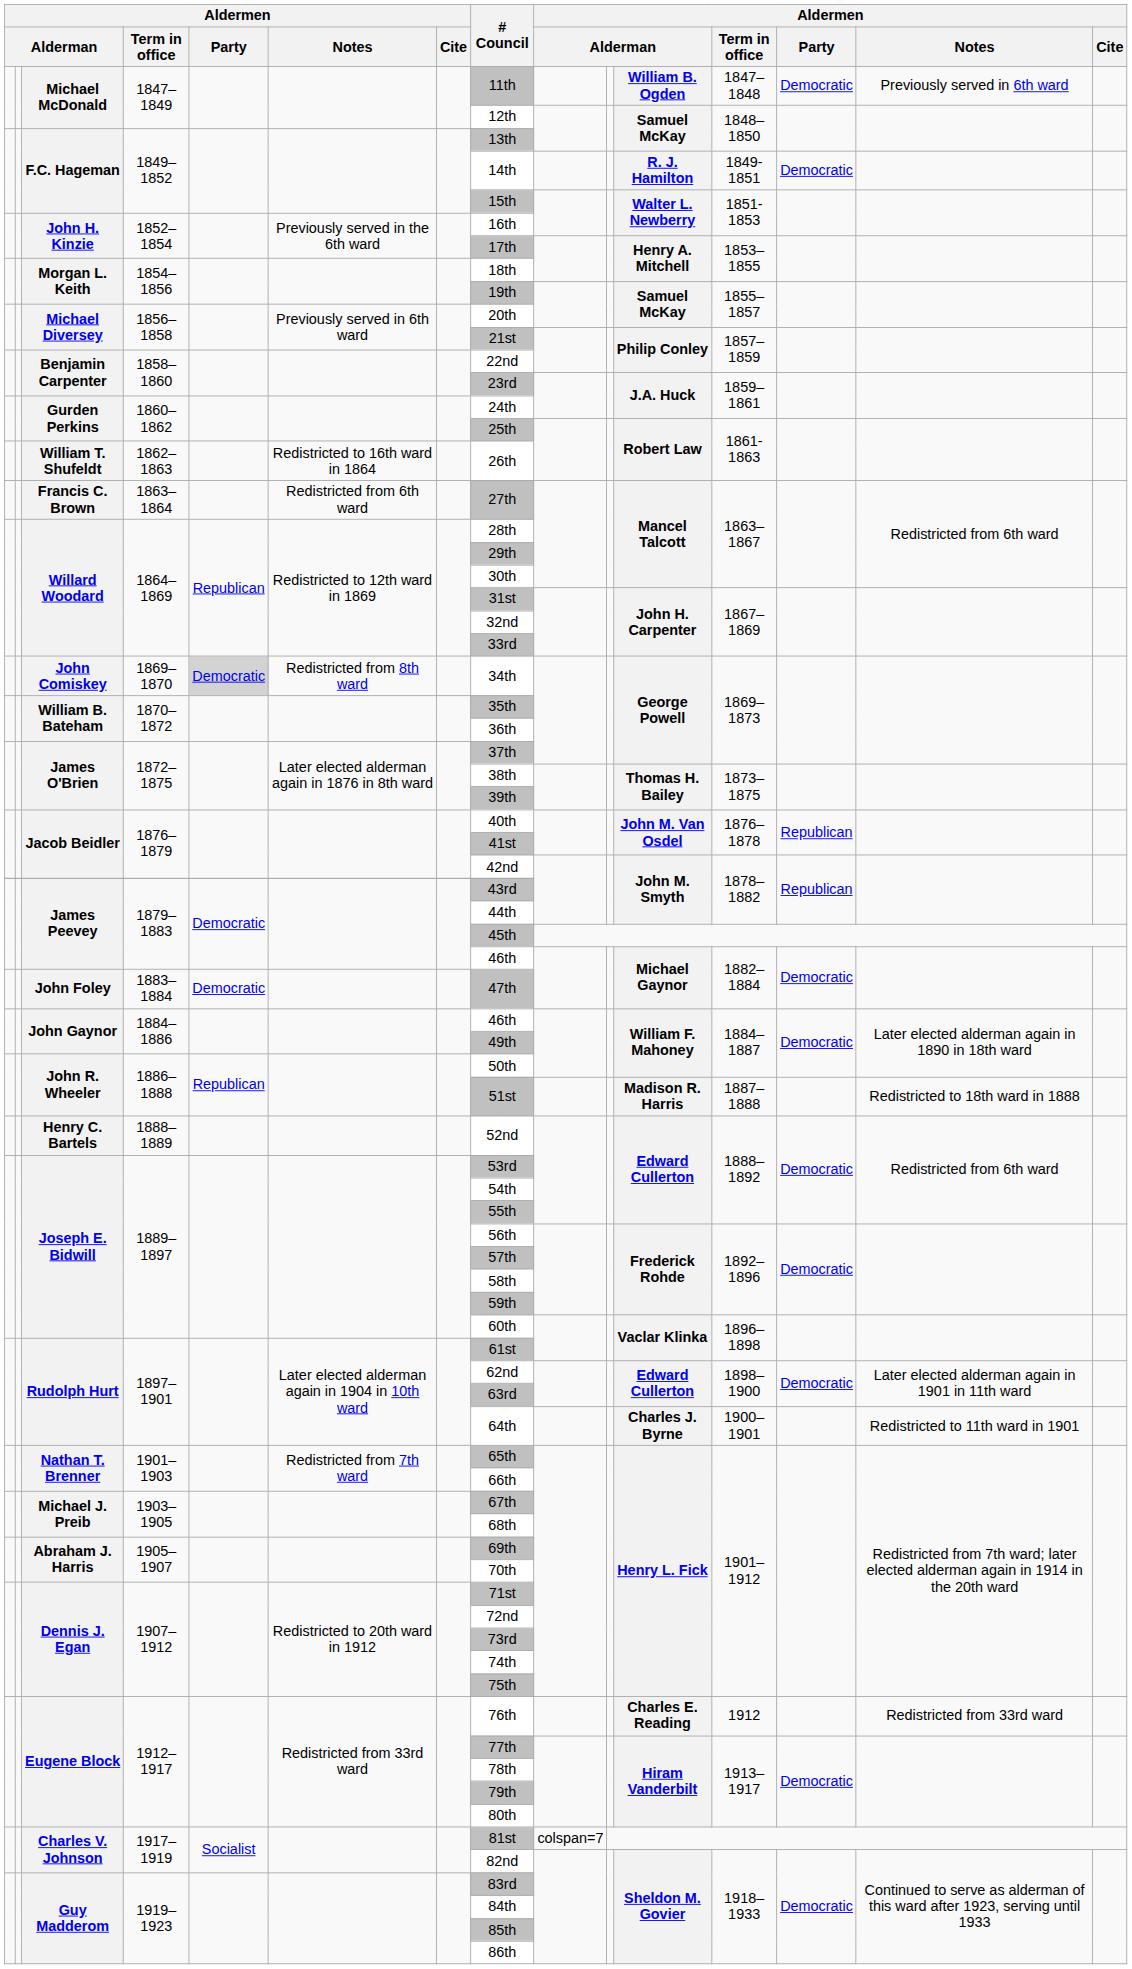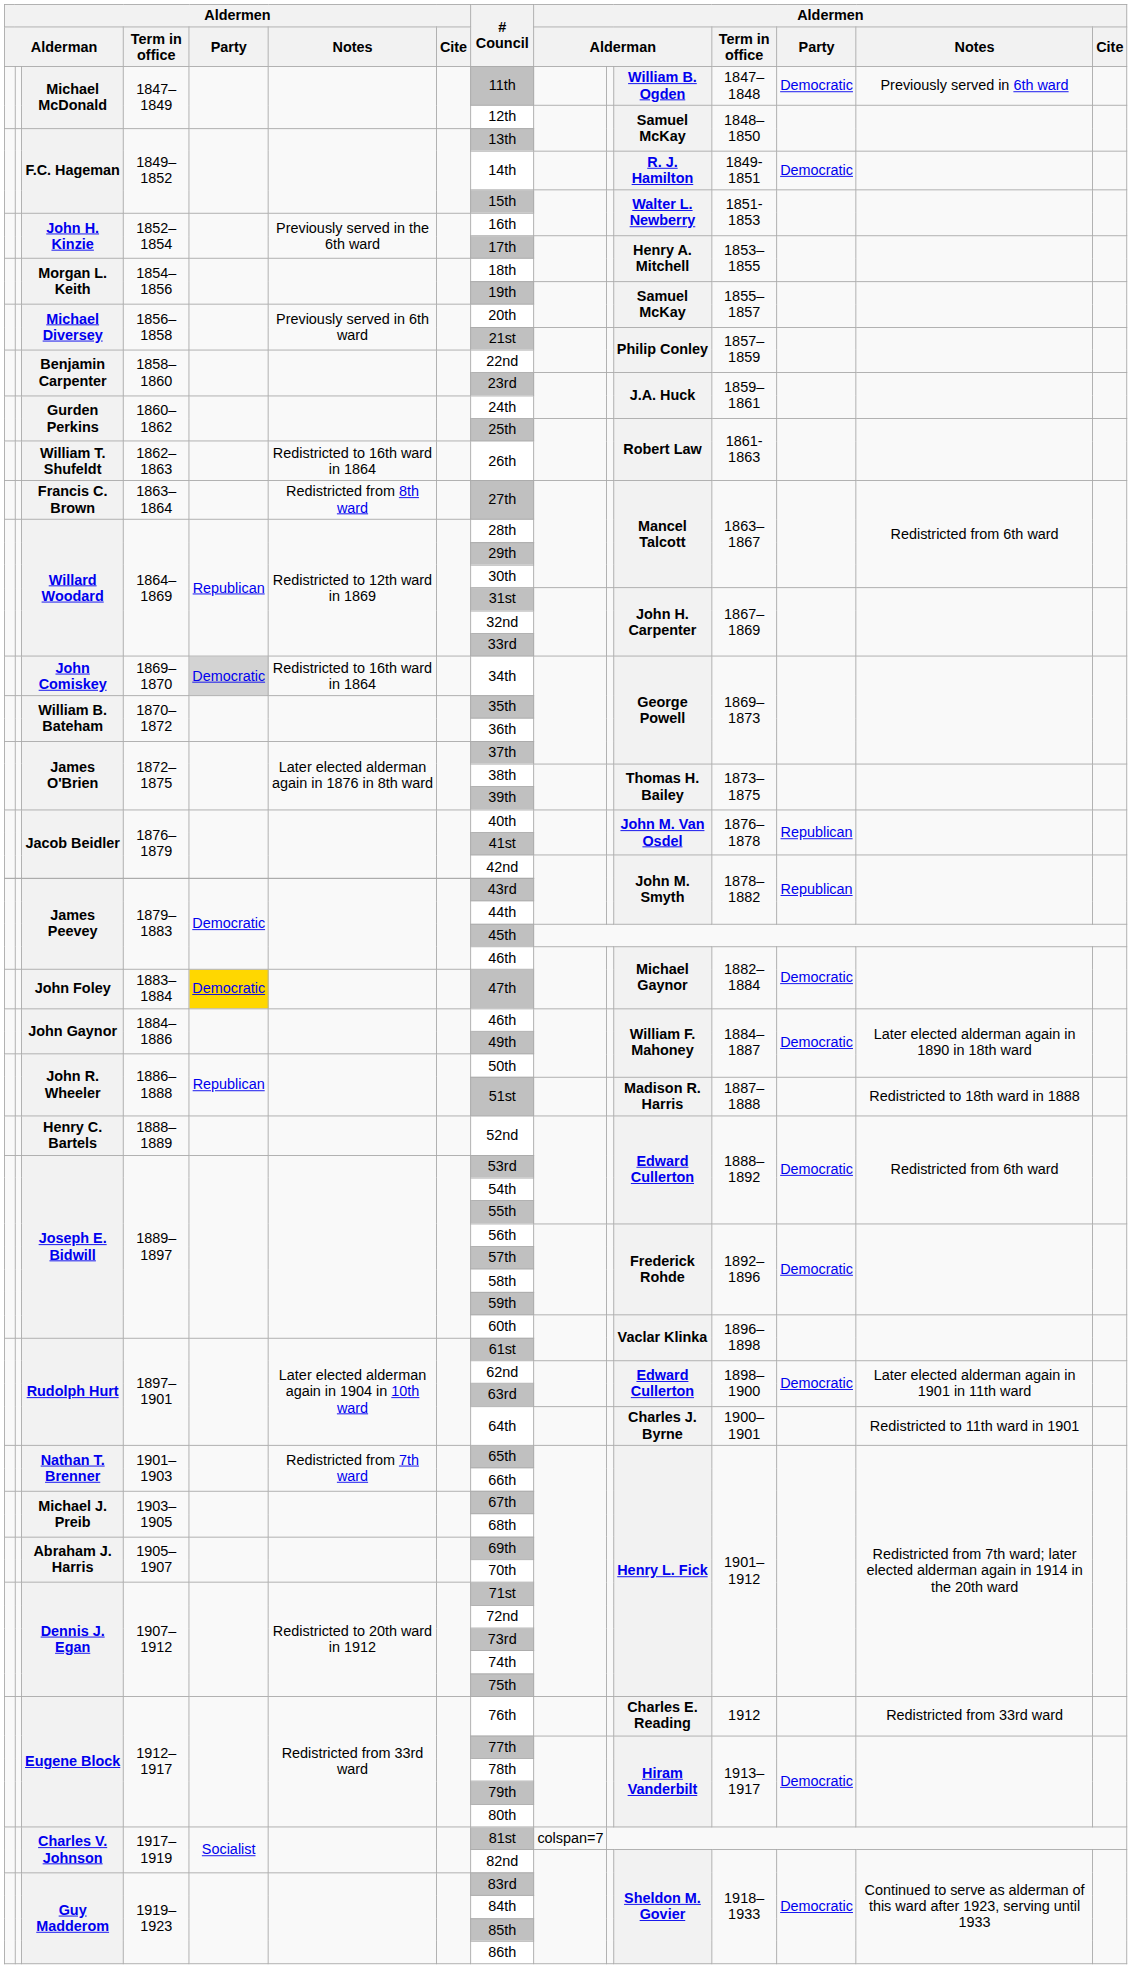Francis C. Brown | column 6: Redistricted from 6th ward -> Redistricted from 8th ward
John Comiskey | column 6: Redistricted from 8th ward -> Redistricted to 16th ward in 1864
John Foley | column 5: no background -> gold background
